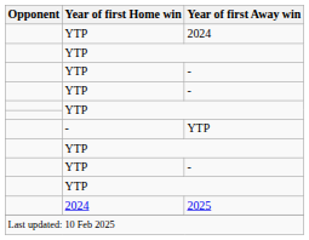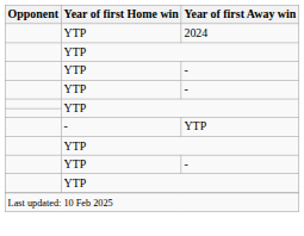- row: 2024 | 2025
